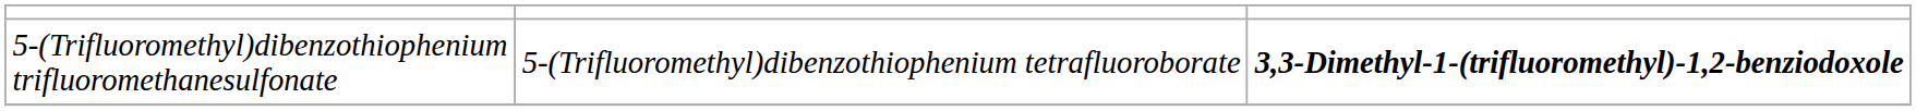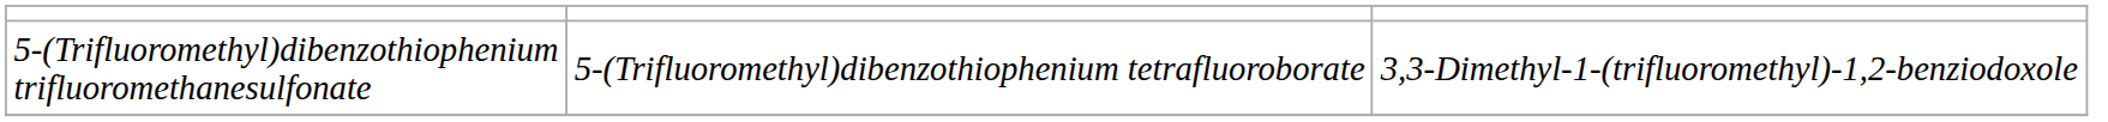row 2 | column 3: bold -> normal
